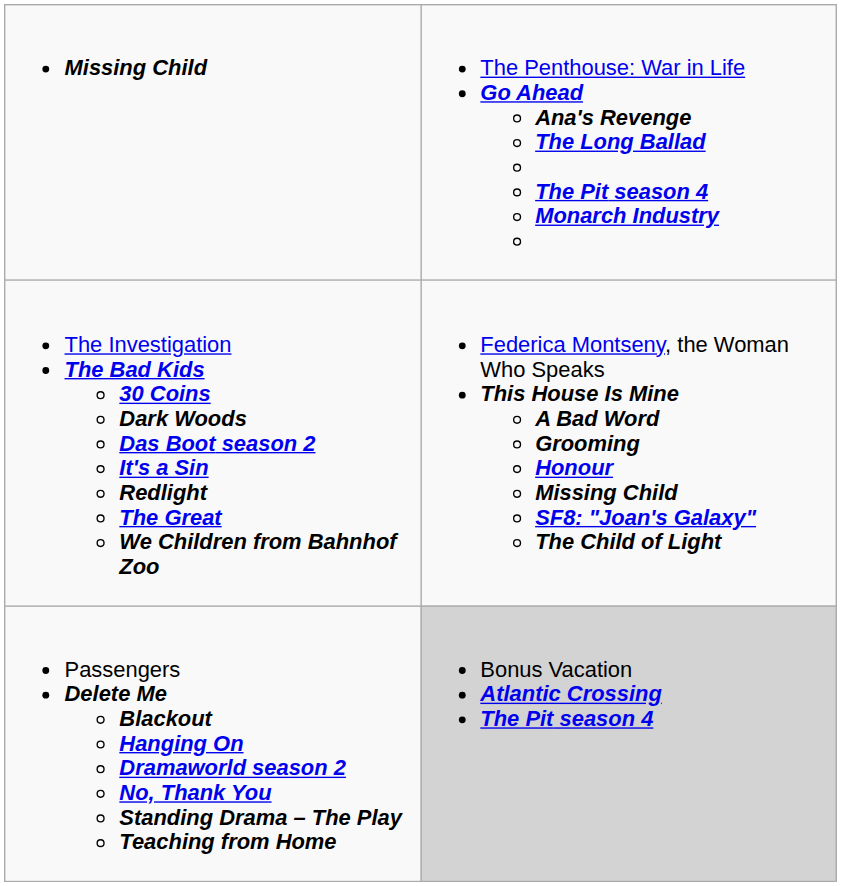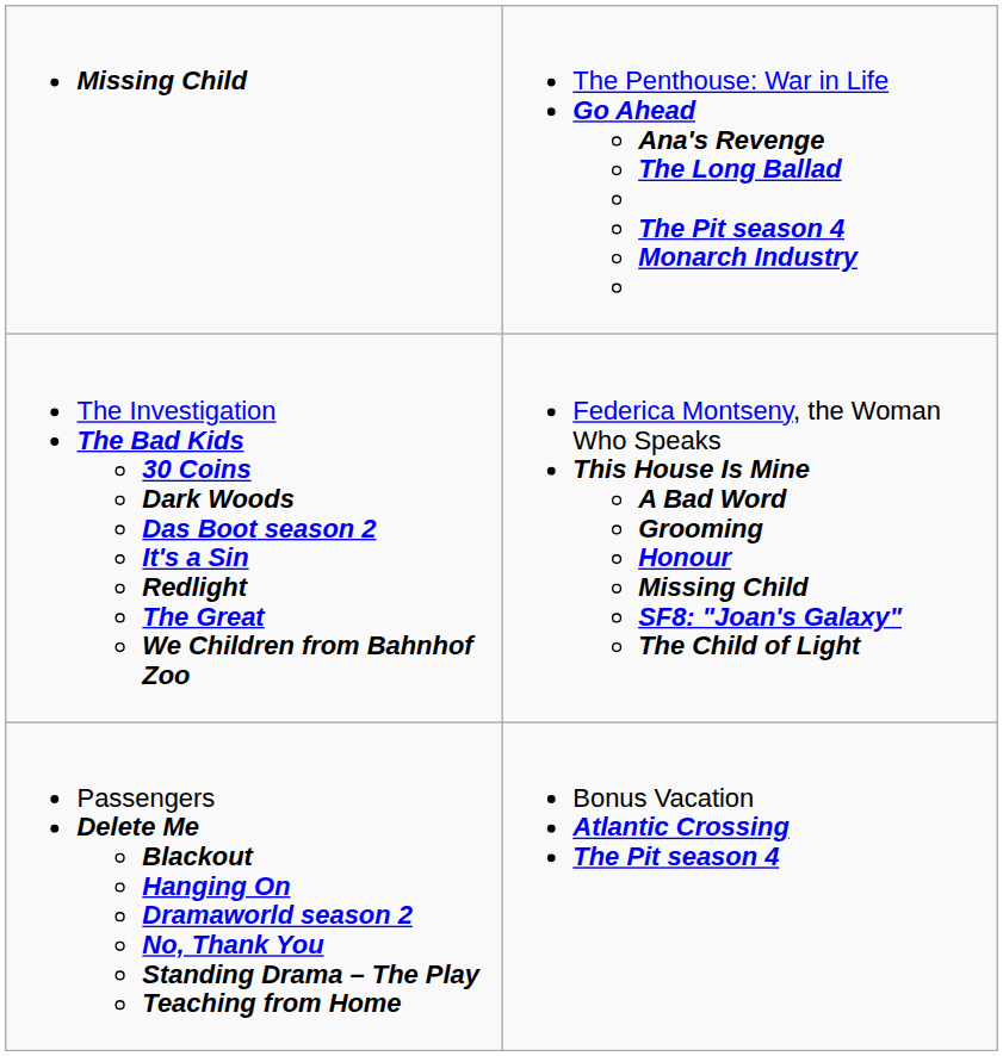row 3 | column 2: lightgrey background -> no background
